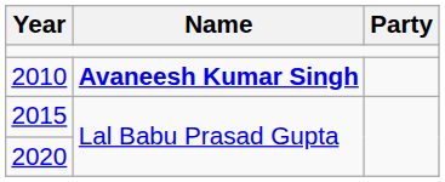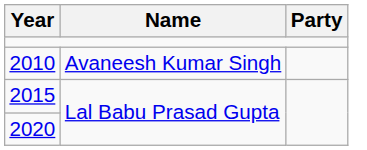2010 | Name: bold -> normal
